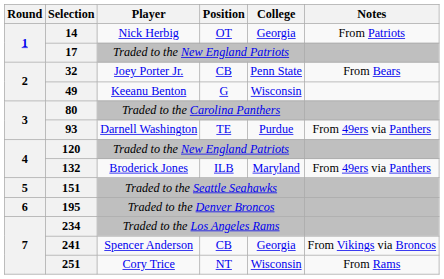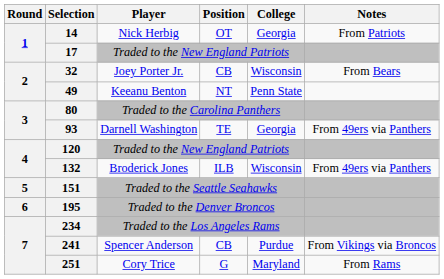32 | College: Penn State -> Wisconsin
49 | Position: G -> NT
49 | College: Wisconsin -> Penn State
93 | College: Purdue -> Georgia
132 | College: Maryland -> Wisconsin
241 | College: Georgia -> Purdue
251 | Position: NT -> G
251 | College: Wisconsin -> Maryland
